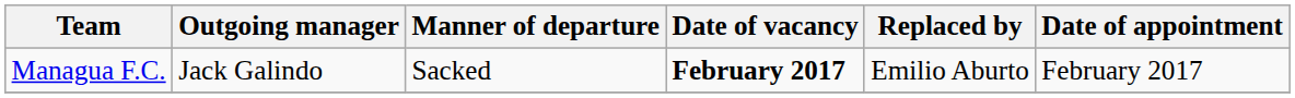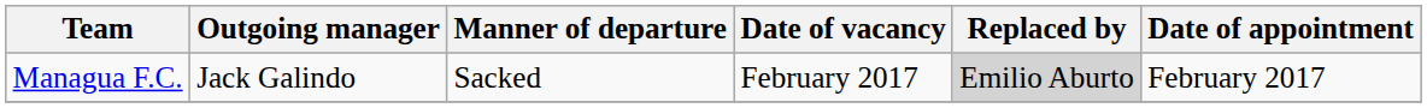Managua F.C. | Date of vacancy: bold -> normal
Managua F.C. | Replaced by: no background -> lightgrey background
